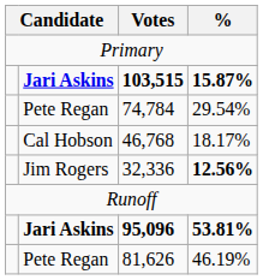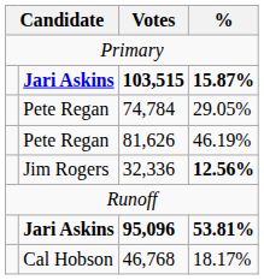74,784 | %: 29.54% -> 29.05%
rows swapped: 46,768 <-> 81,626
